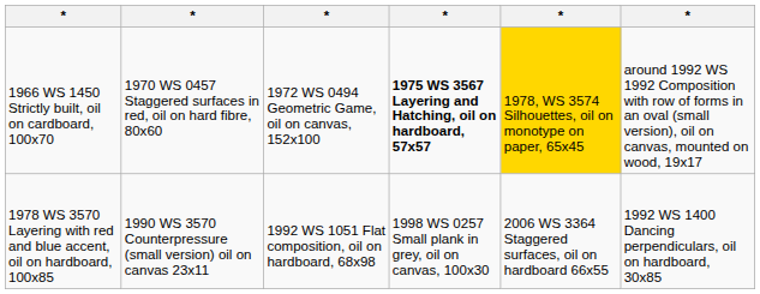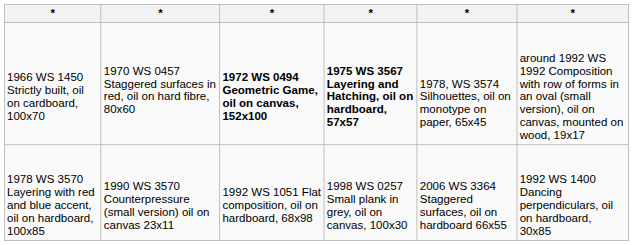1966 WS 1450 Strictly built, oil on cardboard, 100x70 | column 3: normal -> bold
1966 WS 1450 Strictly built, oil on cardboard, 100x70 | column 5: gold background -> no background
